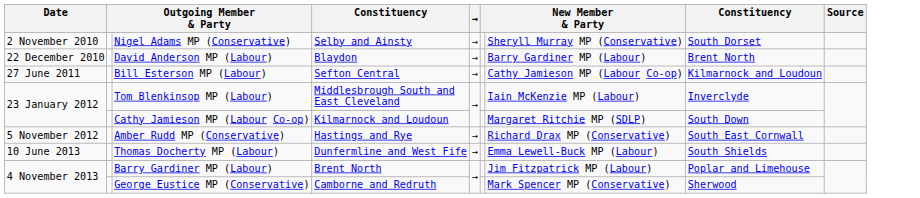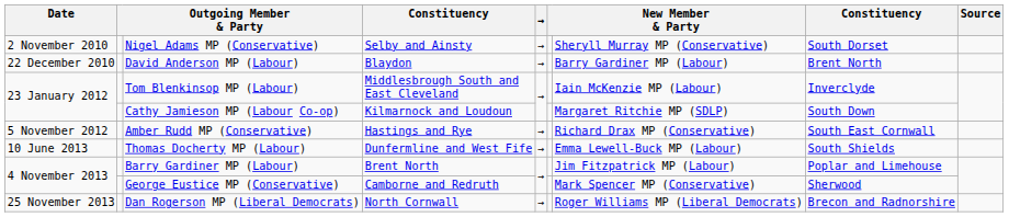- row: 27 June 2011 | Bill Esterson MP (Labour) | Sefton Central | → | Cathy Jamieson MP (Labour Co-op) | Kilmarnock and Loudoun
+ row: 25 November 2013 | Dan Rogerson MP (Liberal Democrats) | North Cornwall | → | Roger Williams MP (Liberal Democrats) | Brecon and Radnorshire
